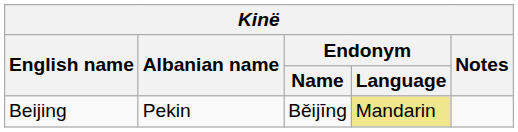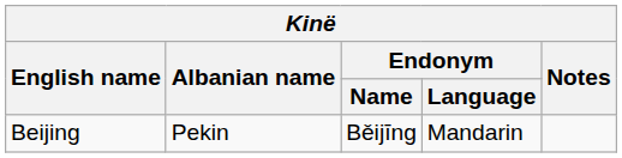Beijing | Endonym / Language: khaki background -> no background
